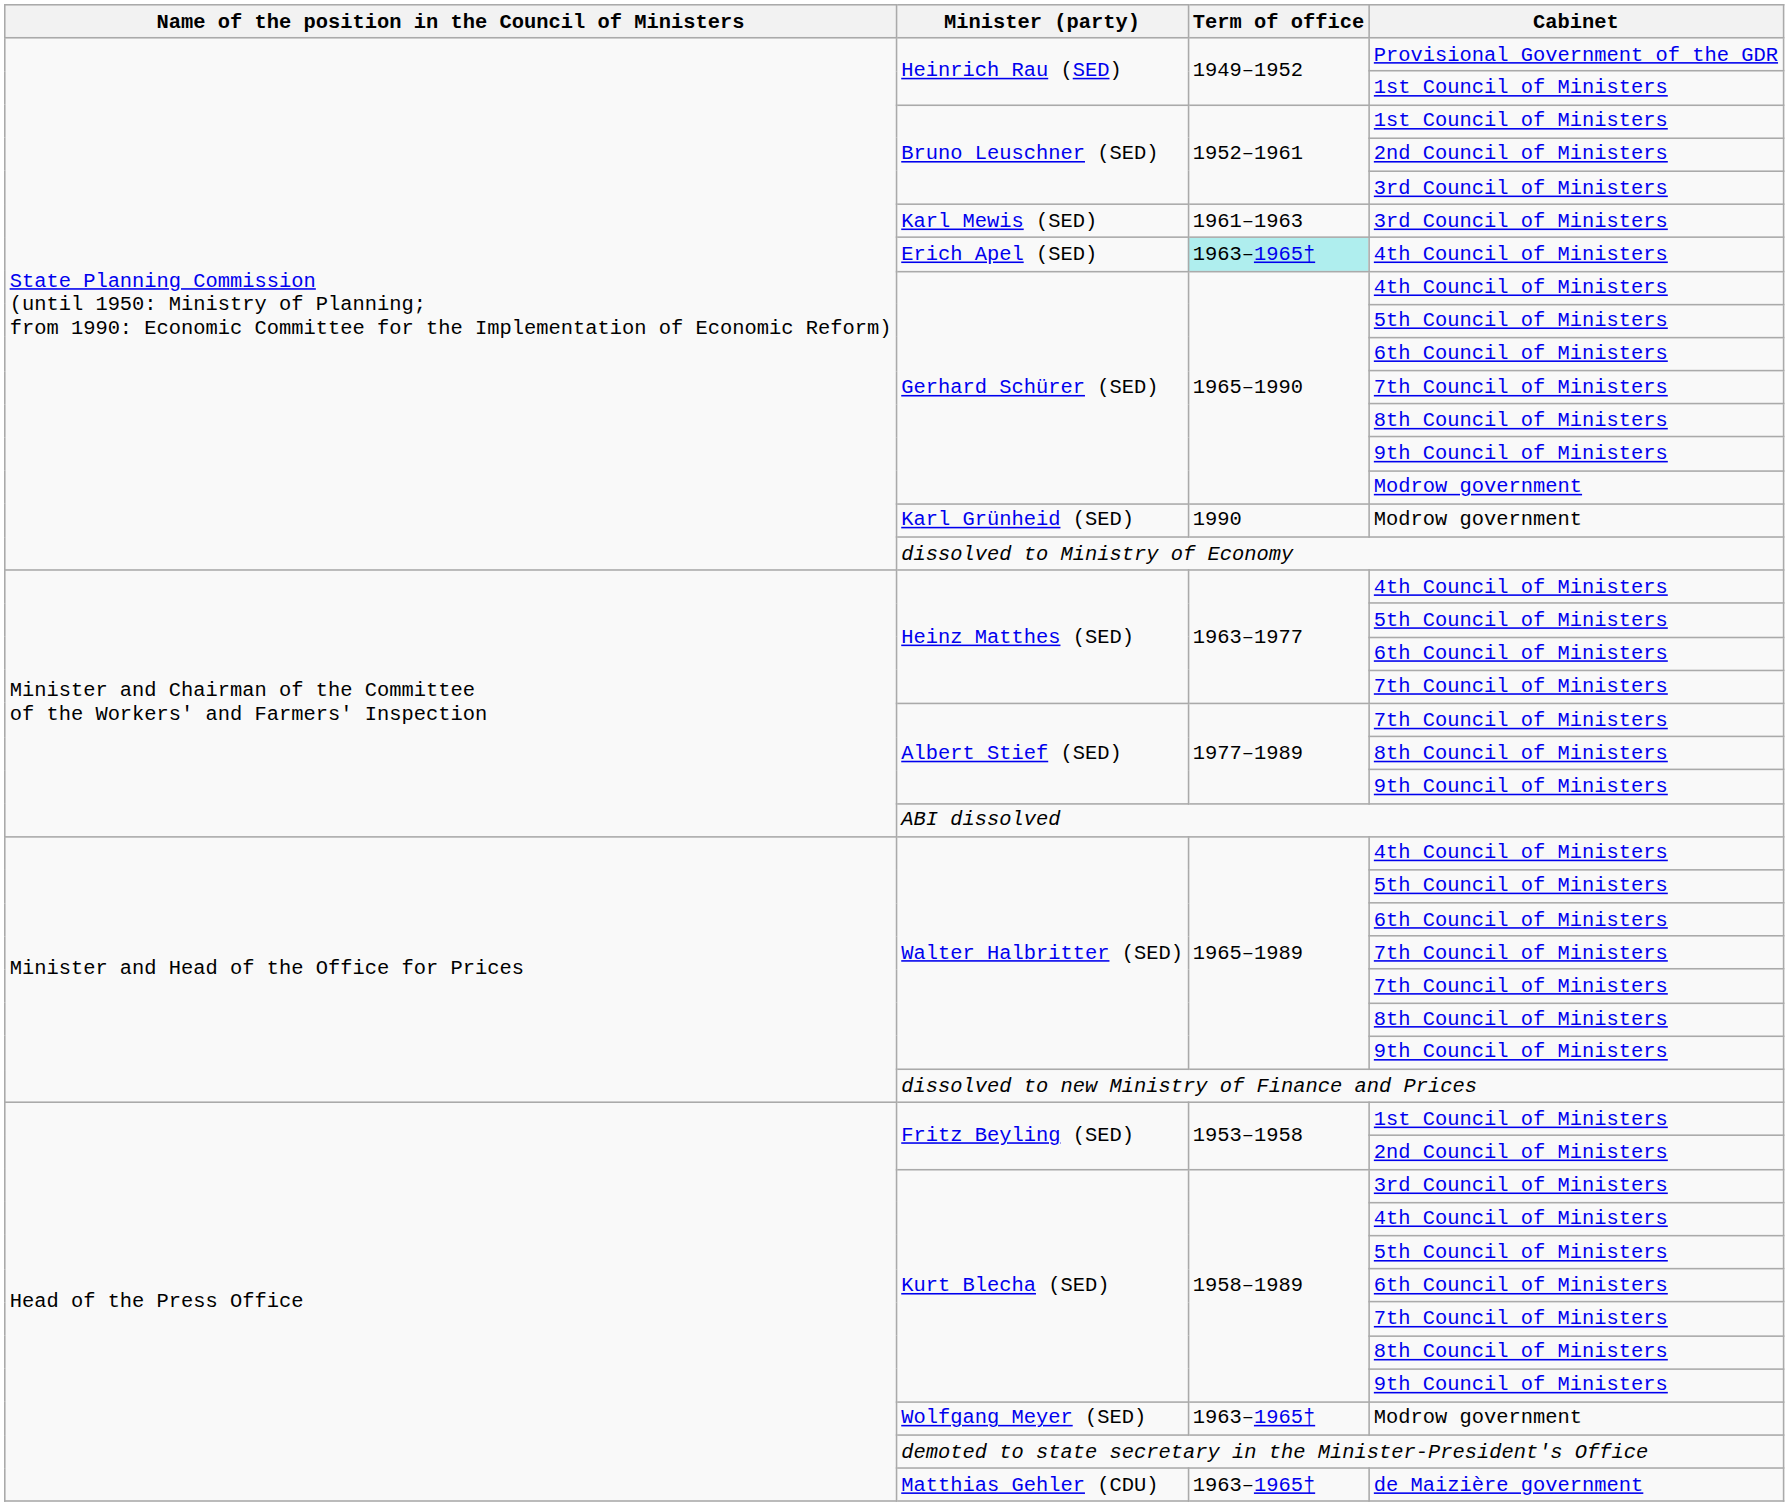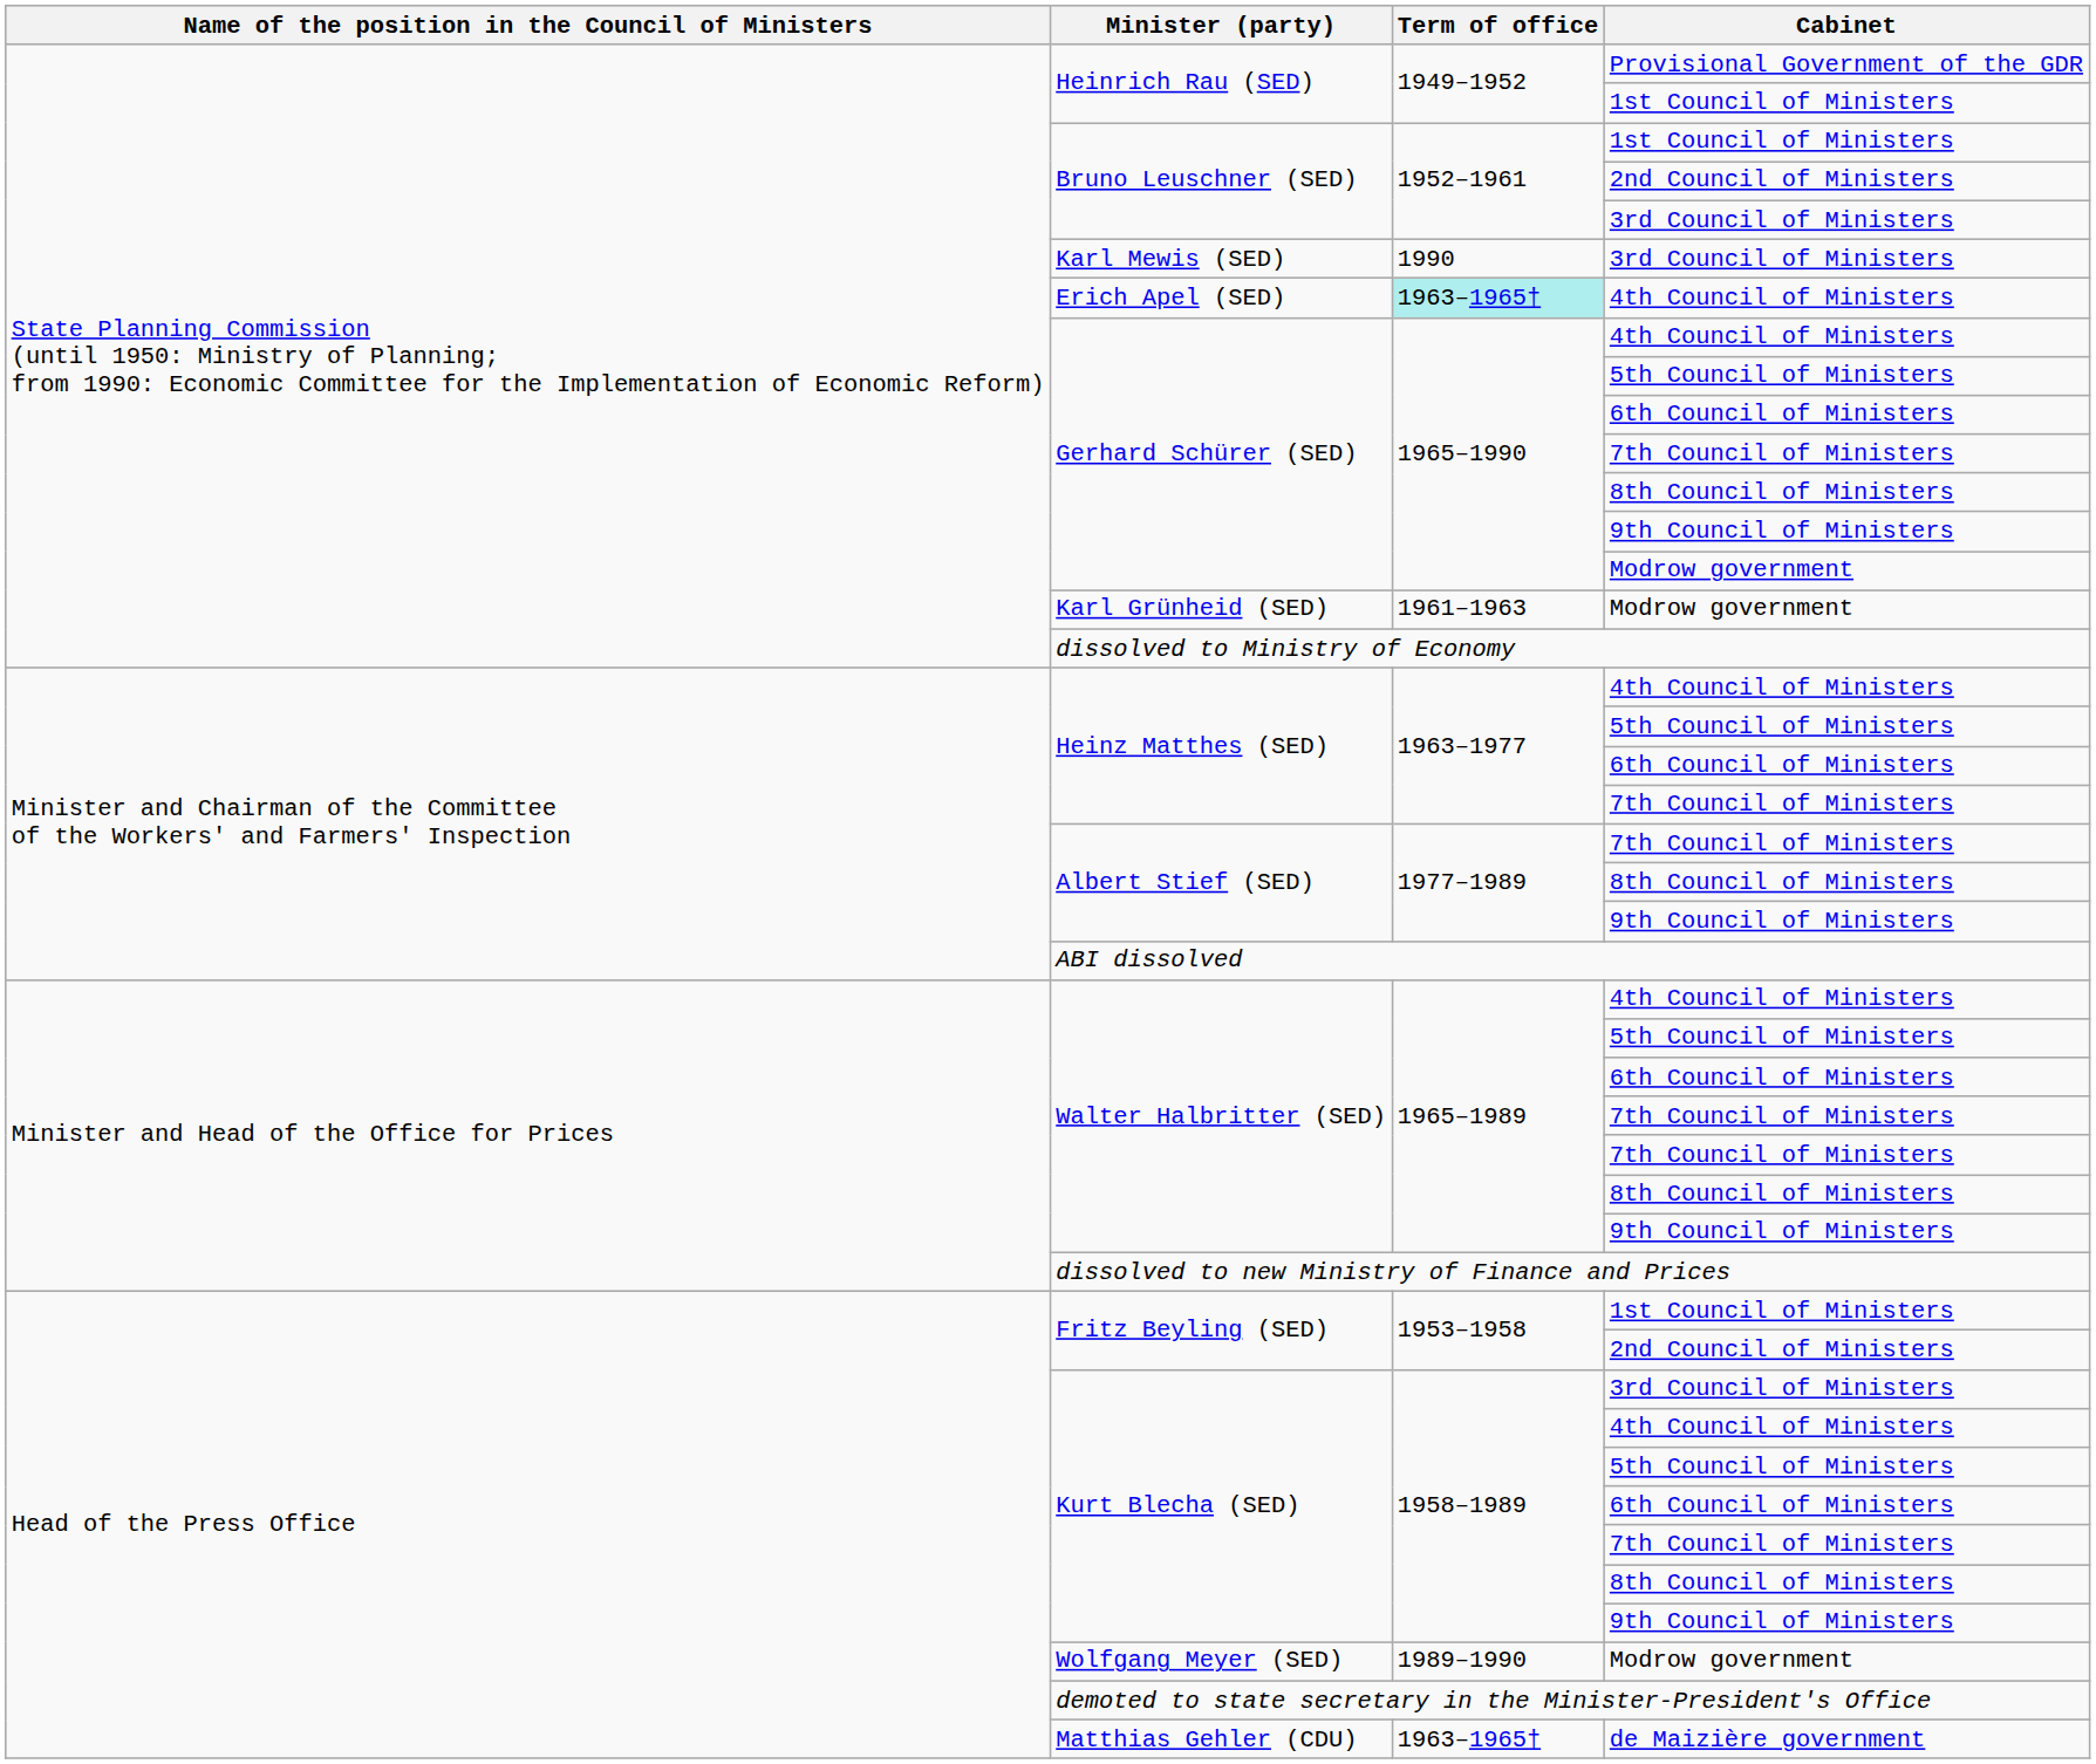Karl Mewis (SED) | Term of office: 1961–1963 -> 1990
Karl Grünheid (SED) | Term of office: 1990 -> 1961–1963
Wolfgang Meyer (SED) | Term of office: 1963–1965† -> 1989–1990
